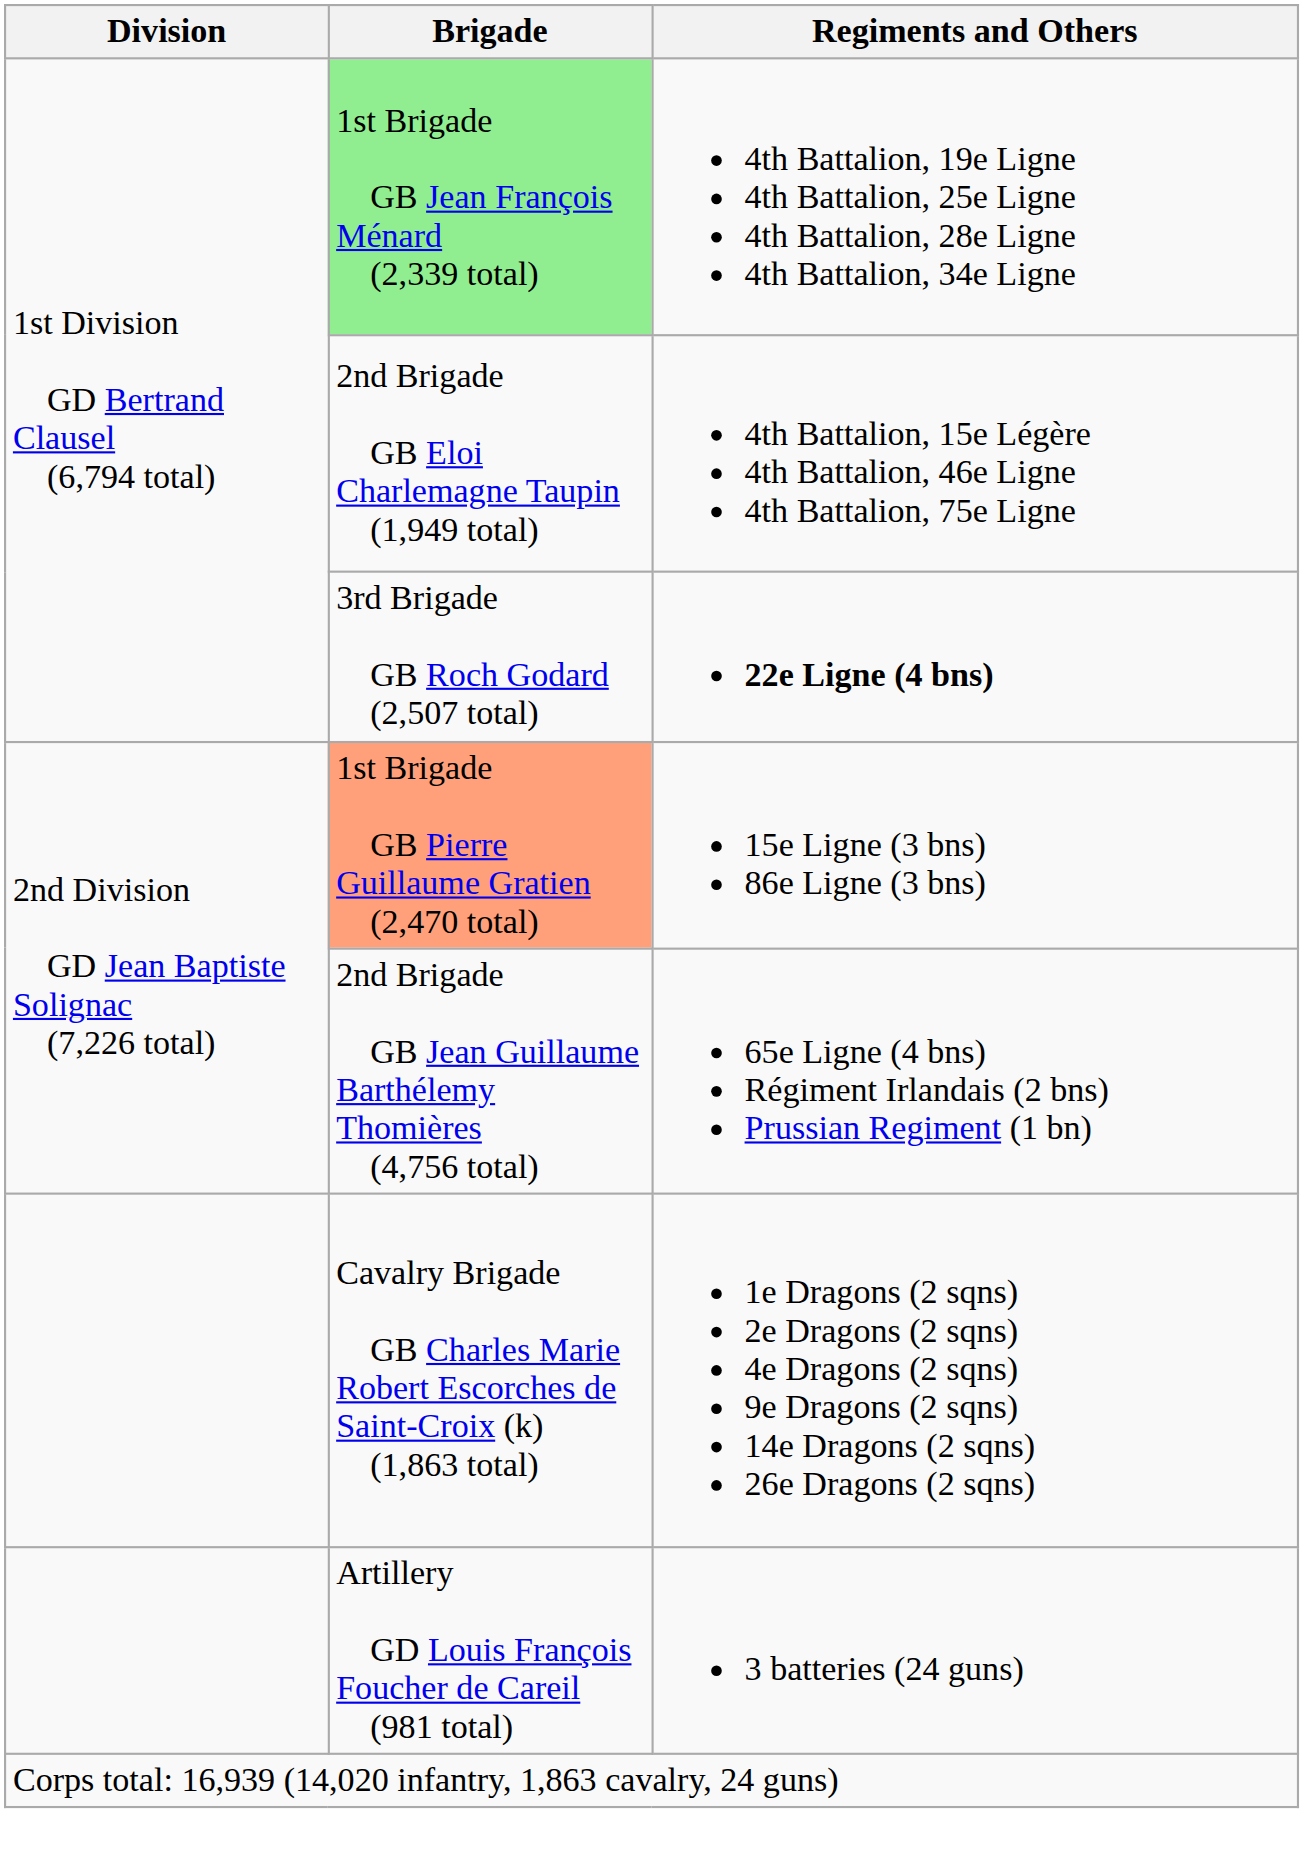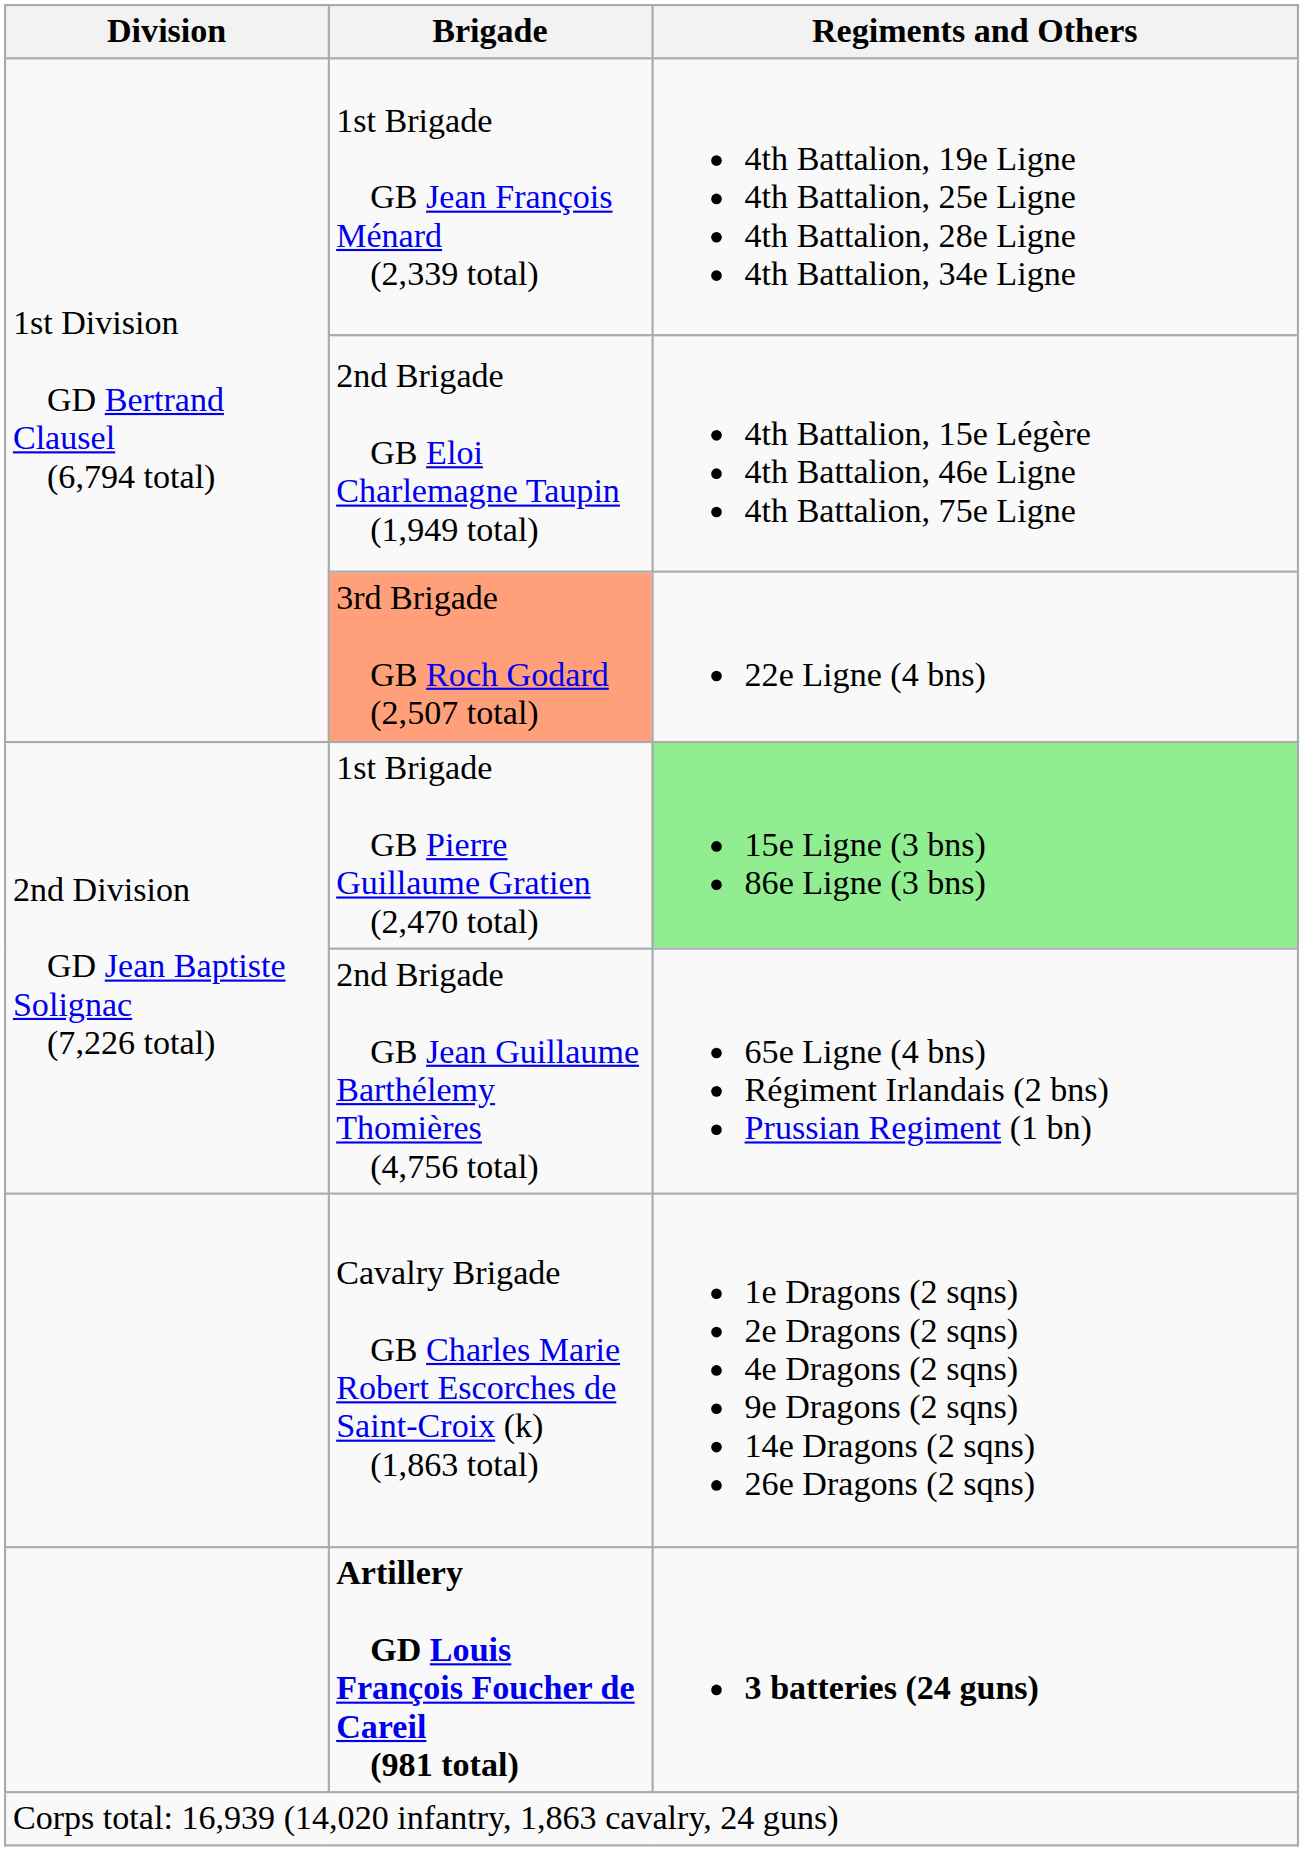row 2 | Brigade: lightgreen background -> no background
row 4 | Brigade: no background -> lightsalmon background
row 4 | Regiments and Others: bold -> normal
row 5 | Brigade: lightsalmon background -> no background
row 5 | Regiments and Others: no background -> lightgreen background
row 8 | Brigade: normal -> bold
row 8 | Regiments and Others: normal -> bold
